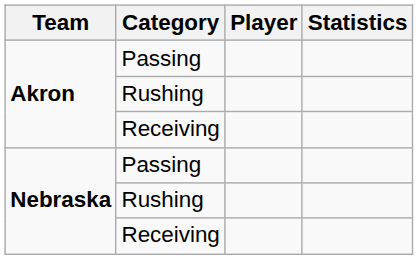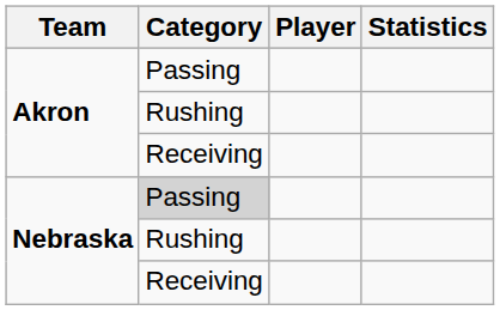Nebraska / Passing | Category: no background -> lightgrey background
